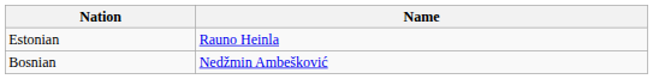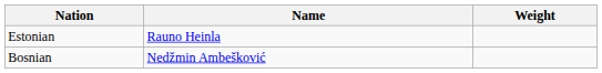+ column: Weight
